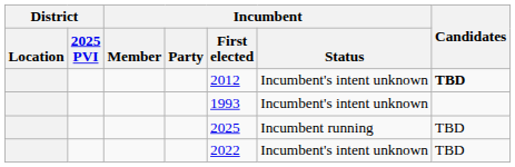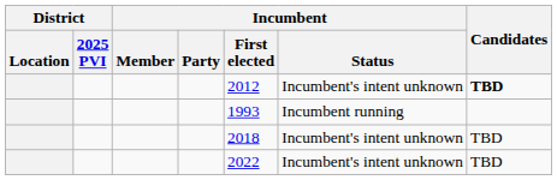row 4 | Incumbent / Status: Incumbent's intent unknown -> Incumbent running
row 5 | Incumbent / First elected: 2025 -> 2018
row 5 | Incumbent / Status: Incumbent running -> Incumbent's intent unknown
